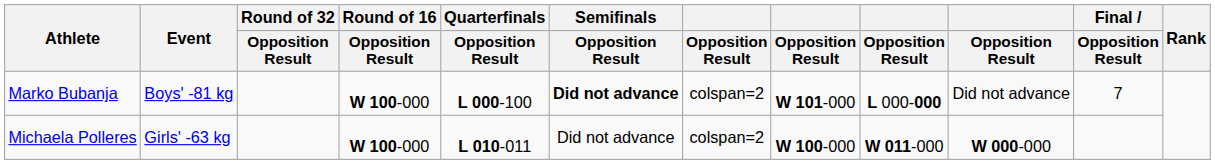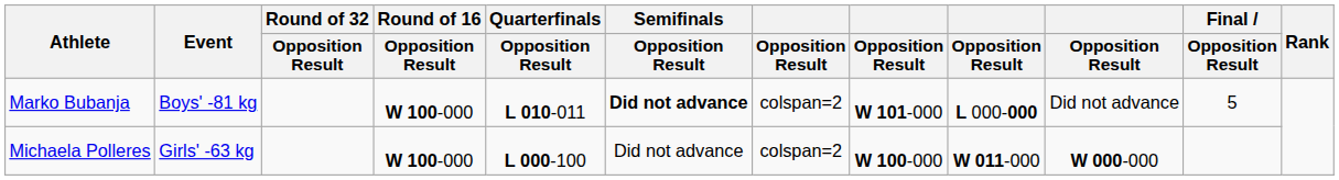Marko Bubanja | Quarterfinals / Opposition Result: L 000-100 -> L 010-011
Marko Bubanja | Final / Opposition Result: 7 -> 5
Michaela Polleres | Quarterfinals / Opposition Result: L 010-011 -> L 000-100
